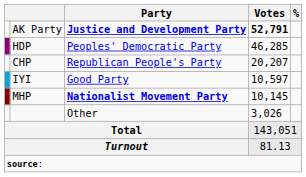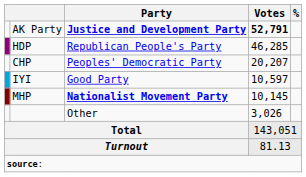HDP | Party: Peoples' Democratic Party -> Republican People's Party
CHP | Party: Republican People's Party -> Peoples' Democratic Party
